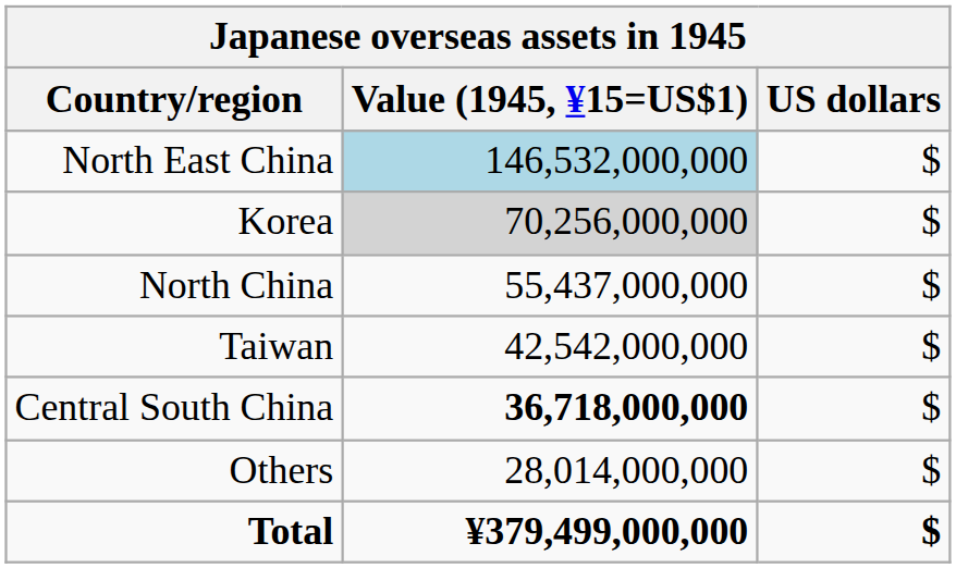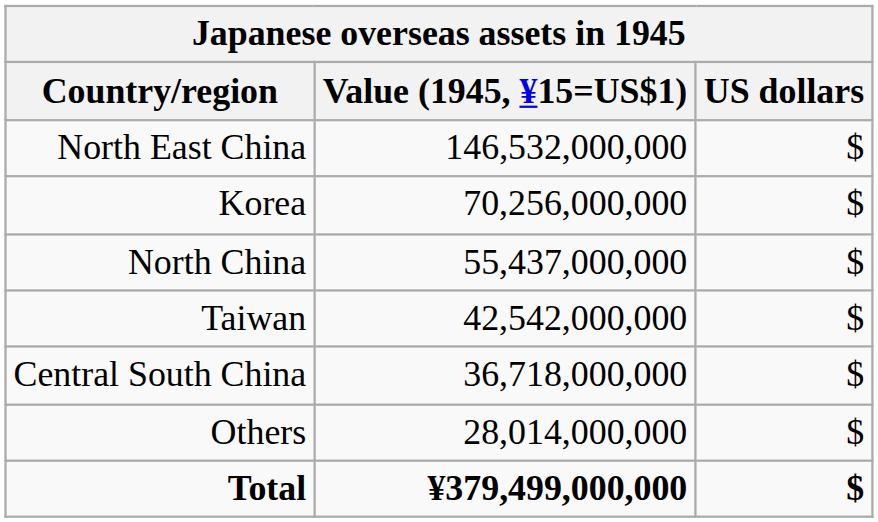North East China | Value (1945, ¥15=US$1): lightblue background -> no background
Korea | Value (1945, ¥15=US$1): lightgrey background -> no background
Central South China | Value (1945, ¥15=US$1): bold -> normal
